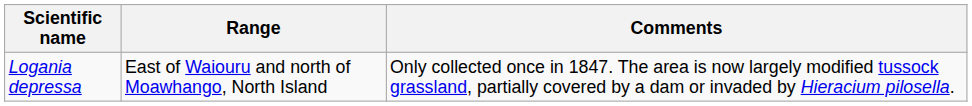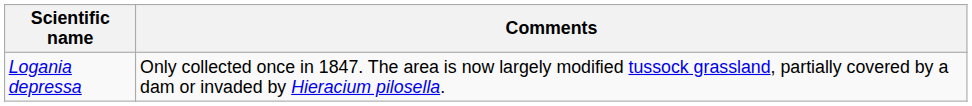- column: Range | East of Waiouru and north of Moawhango, North Island
